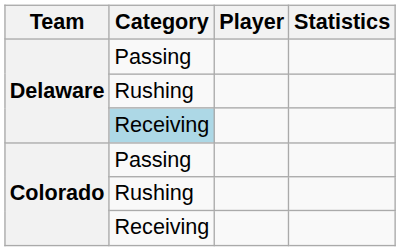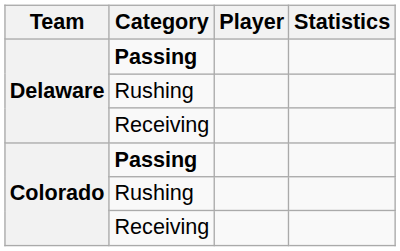Delaware / Passing | Category: normal -> bold
Delaware / Receiving | Category: lightblue background -> no background
Colorado / Passing | Category: normal -> bold
